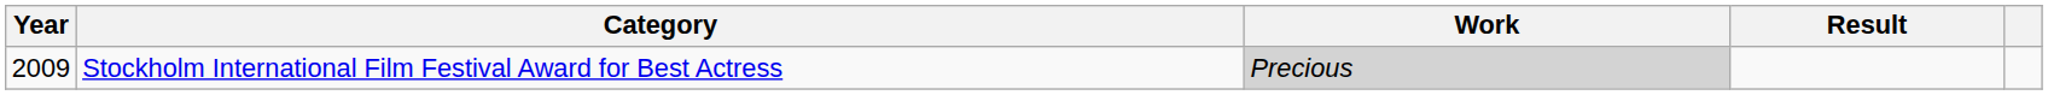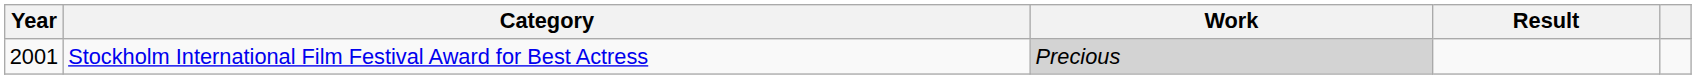Stockholm International Film Festival Award for Best Actress | Year: 2009 -> 2001
